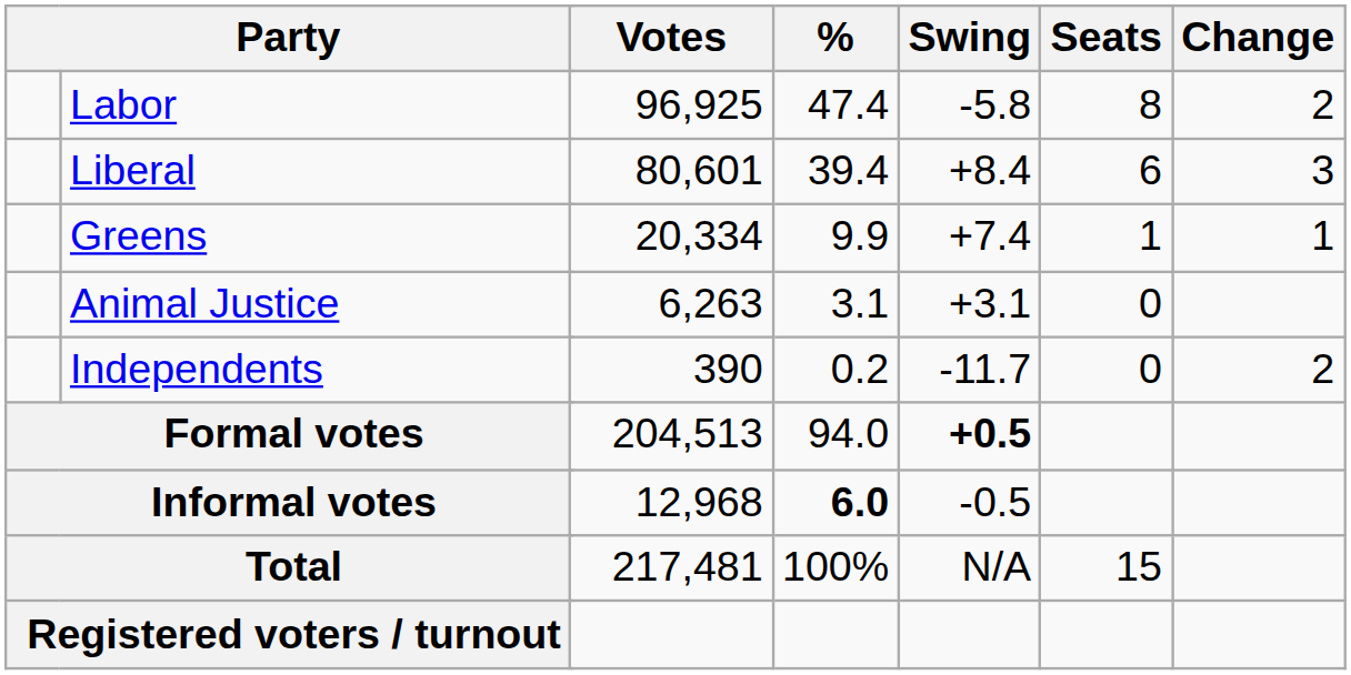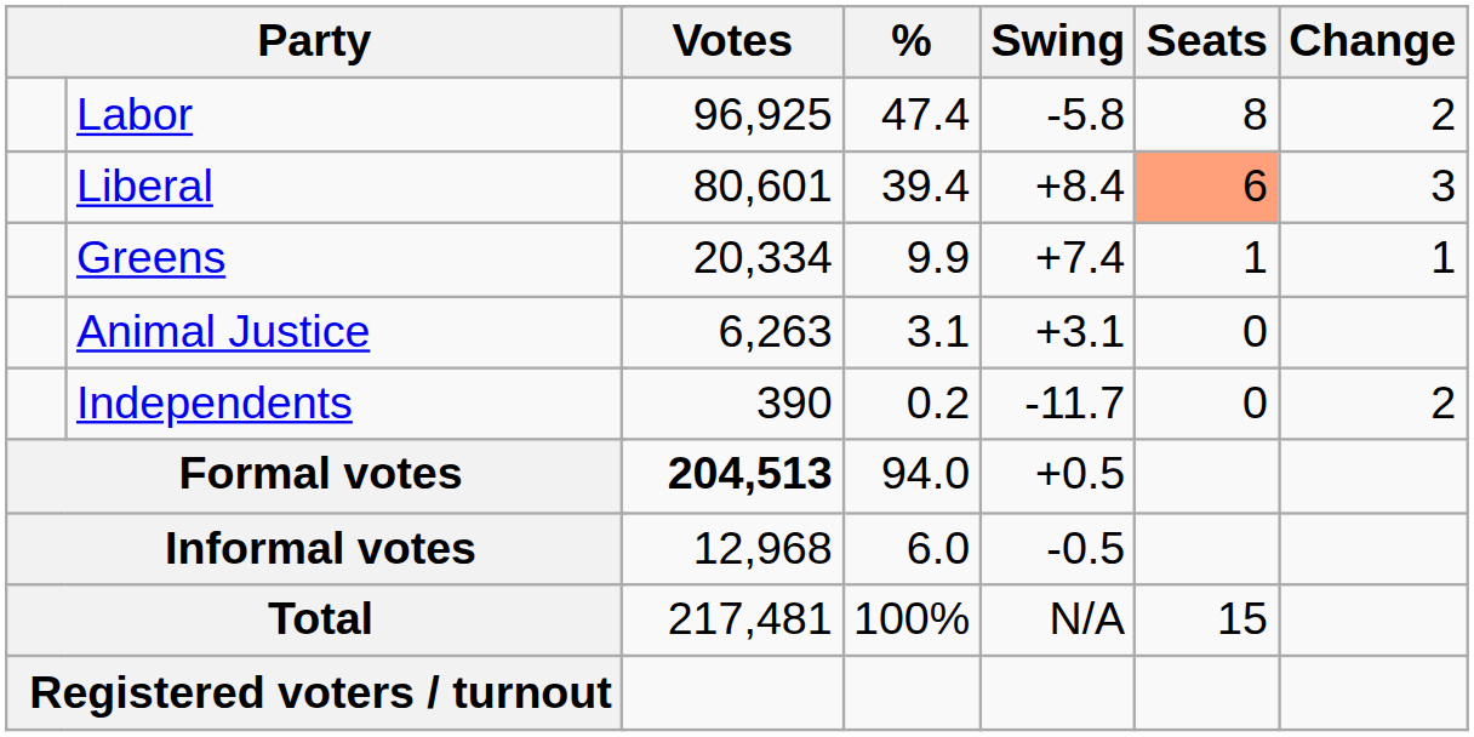Liberal | Seats: no background -> lightsalmon background
Formal votes | Votes: normal -> bold
Formal votes | Swing: bold -> normal
Informal votes | %: bold -> normal
